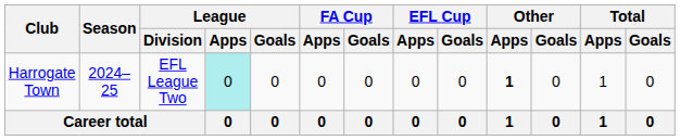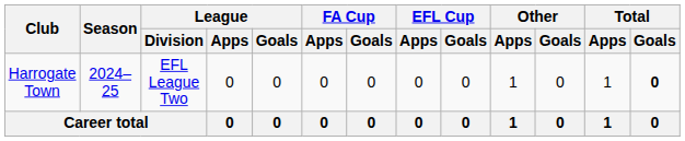Harrogate Town | League / Apps: paleturquoise background -> no background
Harrogate Town | Other / Apps: bold -> normal
Harrogate Town | Total / Goals: normal -> bold
